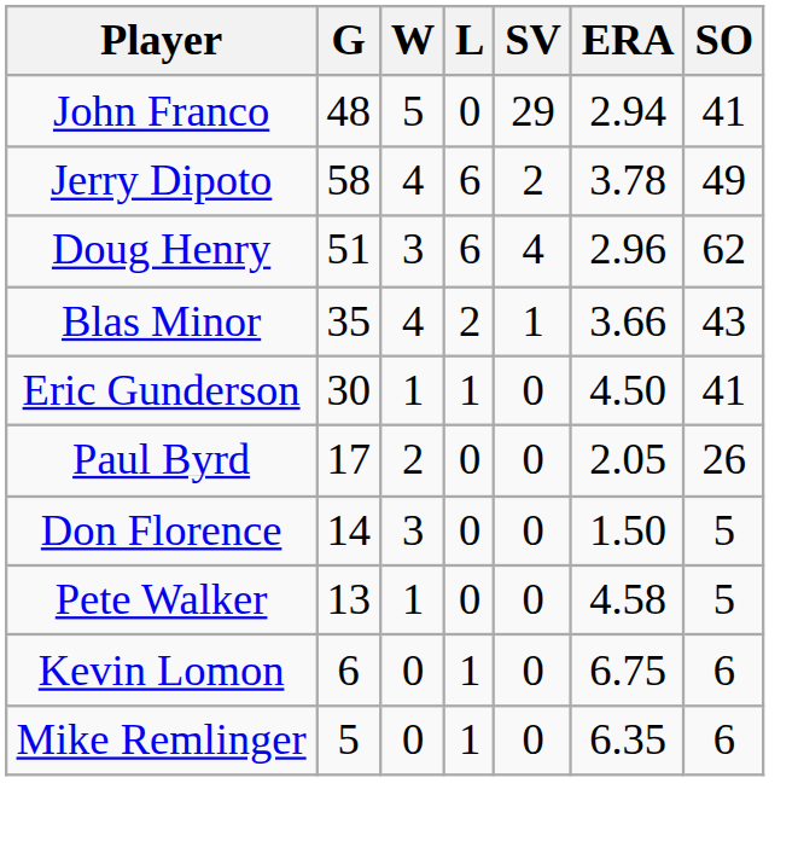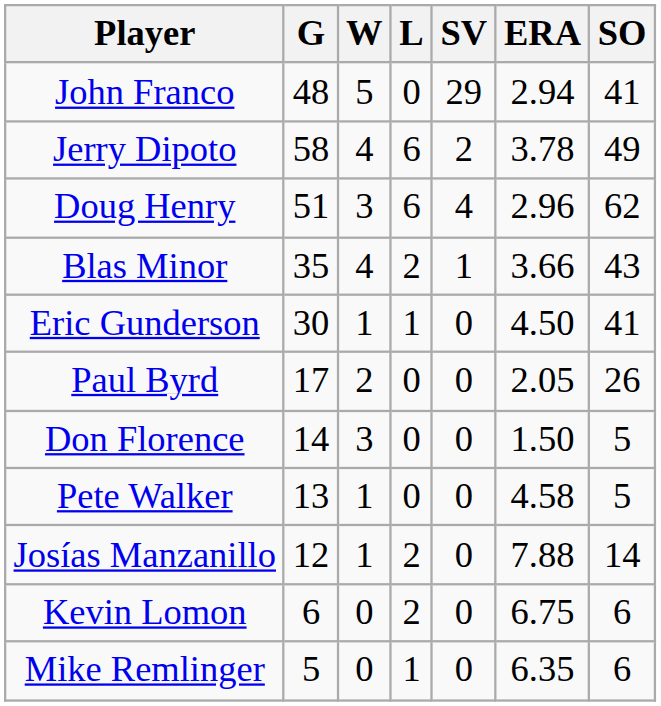+ row: Josías Manzanillo | 12 | 1 | 2 | 0 | 7.88 | 14
Kevin Lomon | L: 1 -> 2
